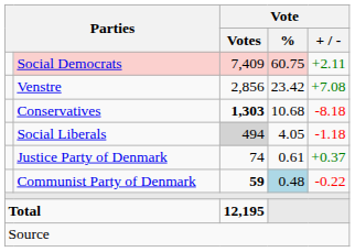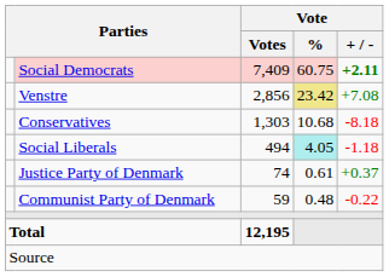Social Democrats | Vote / + / -: normal -> bold
Venstre | Vote / %: no background -> khaki background
Conservatives | Vote / Votes: bold -> normal
Social Liberals | Vote / Votes: lightgrey background -> no background
Social Liberals | Vote / %: no background -> paleturquoise background
Communist Party of Denmark | Vote / Votes: bold -> normal
Communist Party of Denmark | Vote / %: lightblue background -> no background
